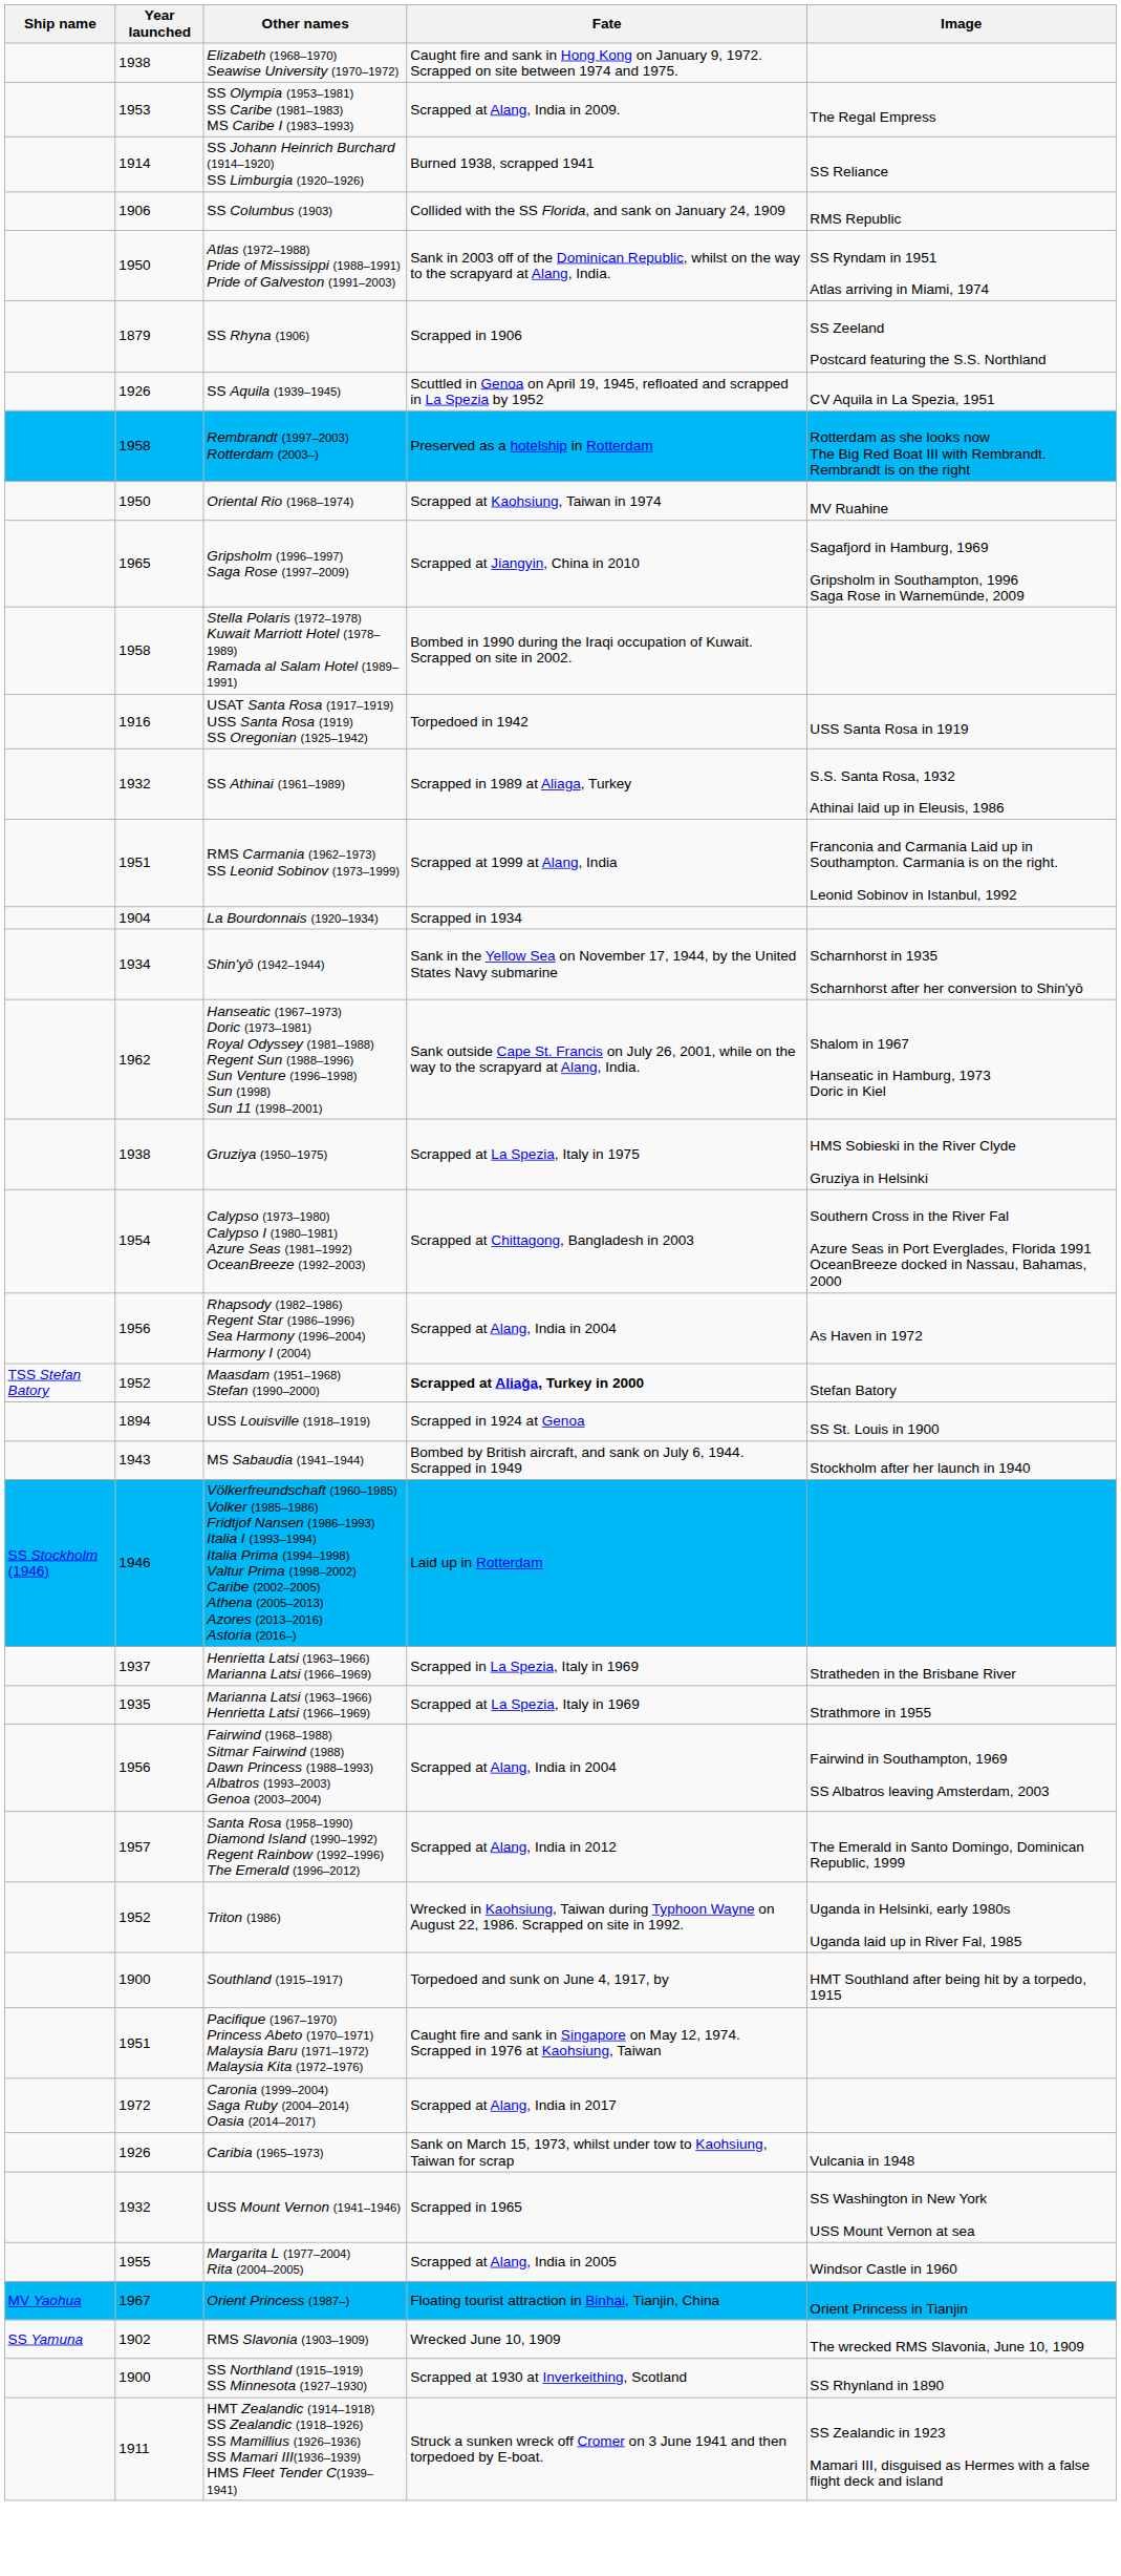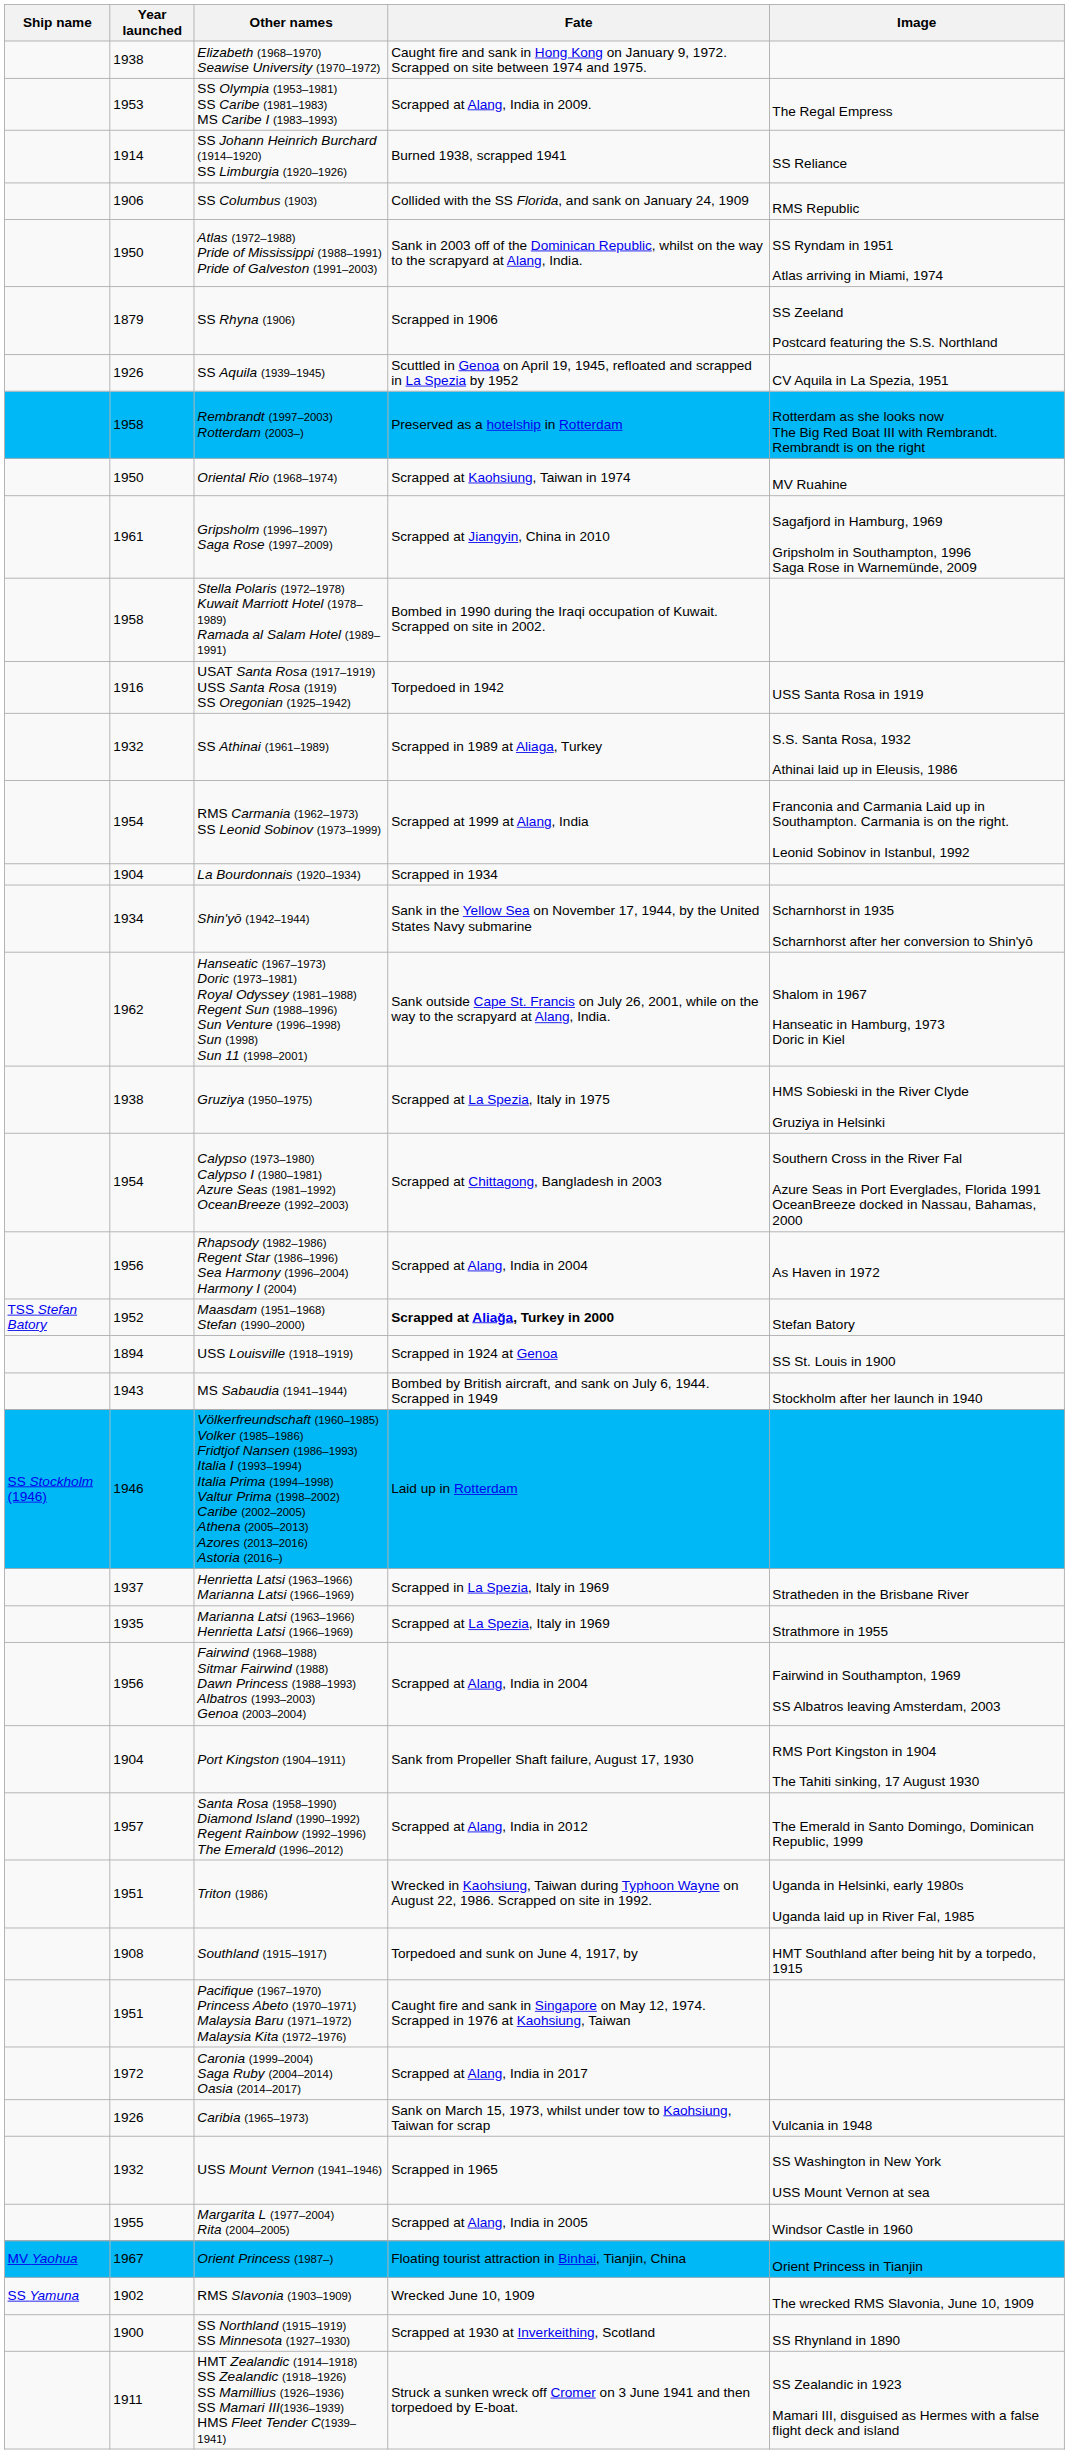Gripsholm (1996–1997) Saga Rose (1997–2009) | Year launched: 1965 -> 1961
RMS Carmania (1962–1973) SS Leonid Sobinov (1973–1999) | Year launched: 1951 -> 1954
+ row: 1904 | Port Kingston (1904–1911) | Sank from Propeller Shaft failure, August 17, 1930 | RMS Port Kingston in 1904 The Tahiti sinking, 17 August 1930
Triton (1986) | Year launched: 1952 -> 1951
Southland (1915–1917) | Year launched: 1900 -> 1908
